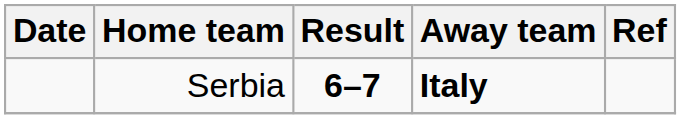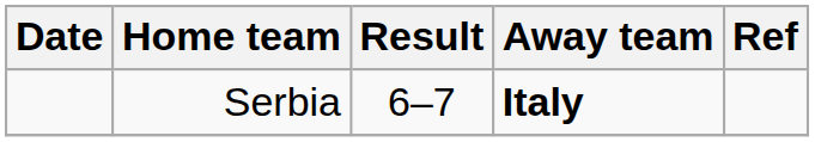Serbia | Result: bold -> normal
